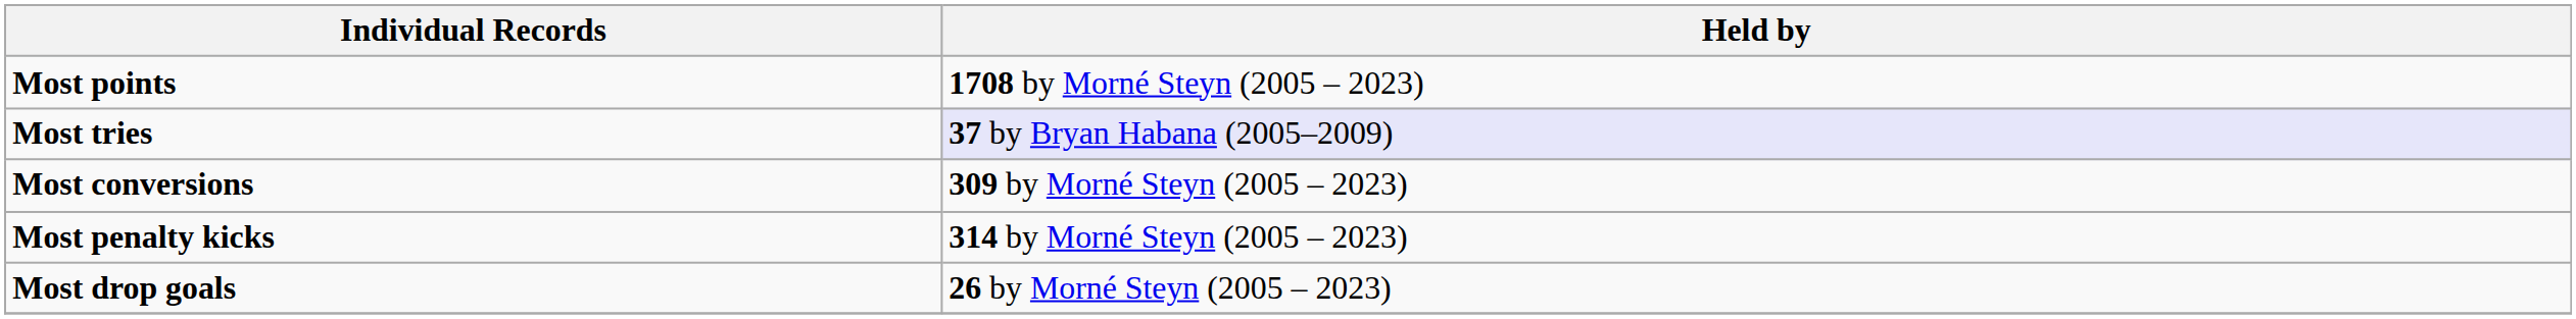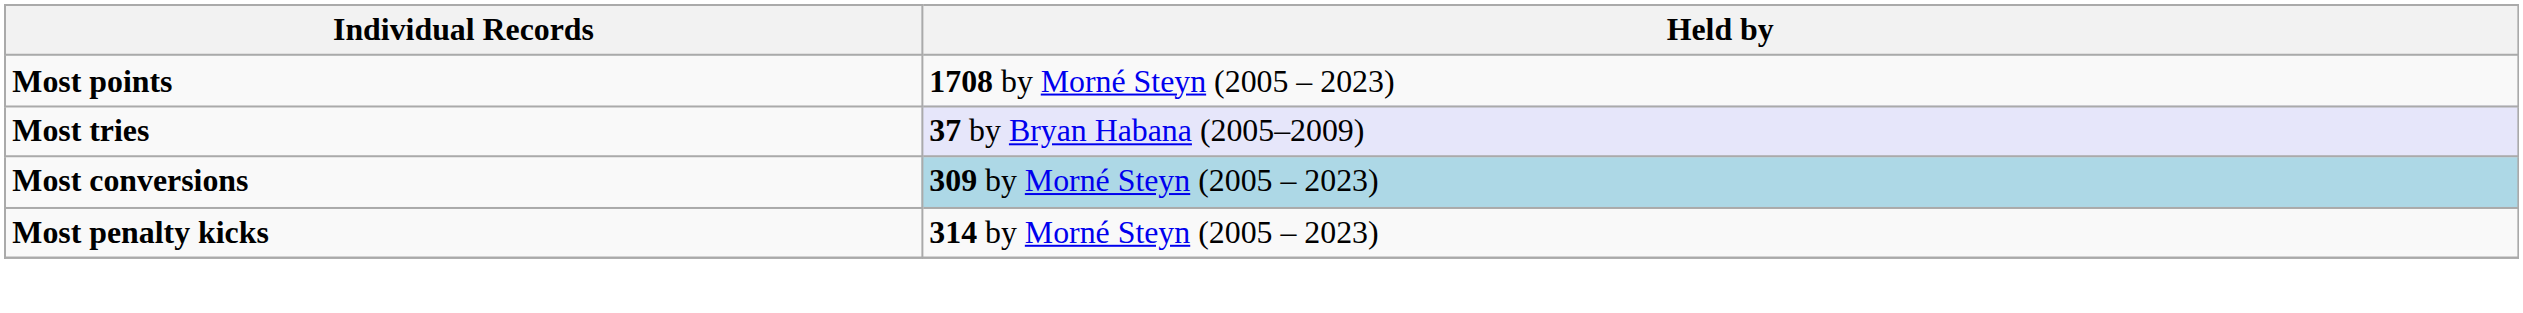Most conversions | Held by: no background -> lightblue background
- row: Most drop goals | 26 by Morné Steyn (2005 – 2023)
